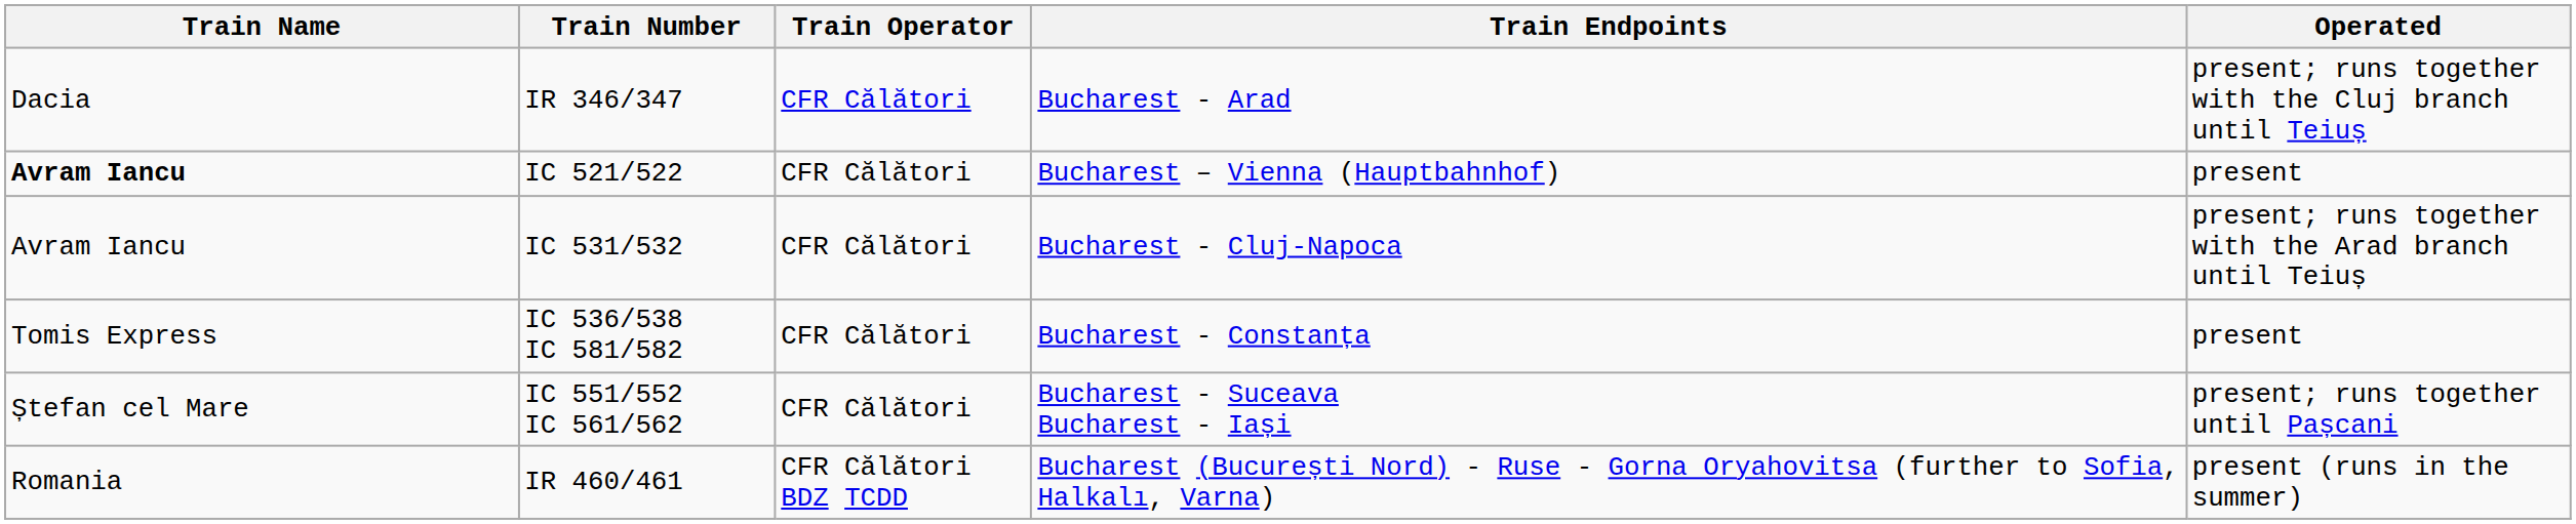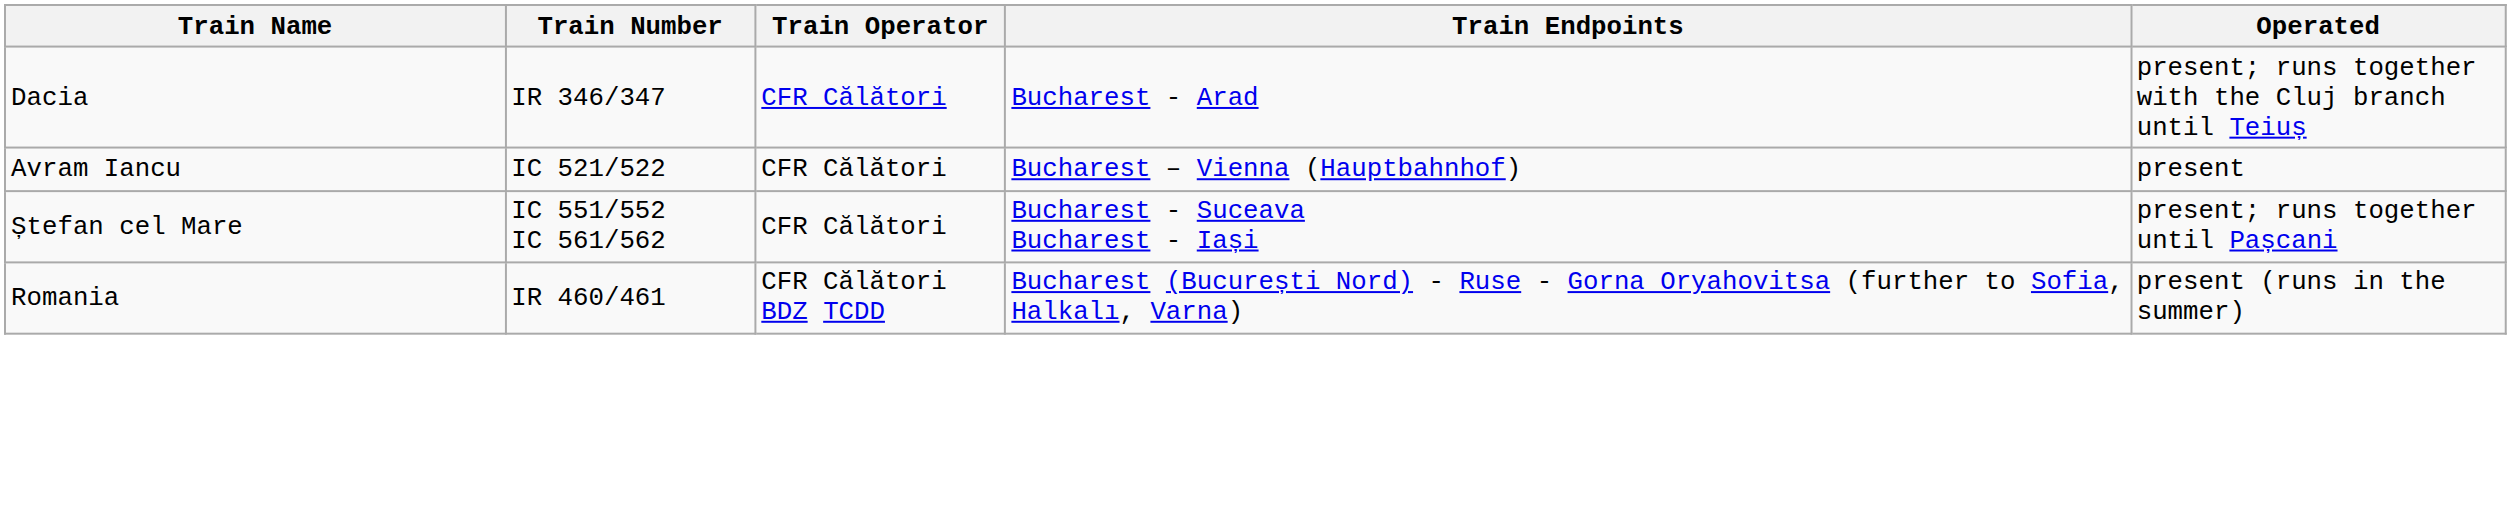IC 521/522 | Train Name: bold -> normal
- row: Avram Iancu | IC 531/532 | CFR Călători | Bucharest - Cluj-Napoca | present; runs together with the Arad branch until Teiuș
- row: Tomis Express | IC 536/538 IC 581/582 | CFR Călători | Bucharest - Constanța | present
